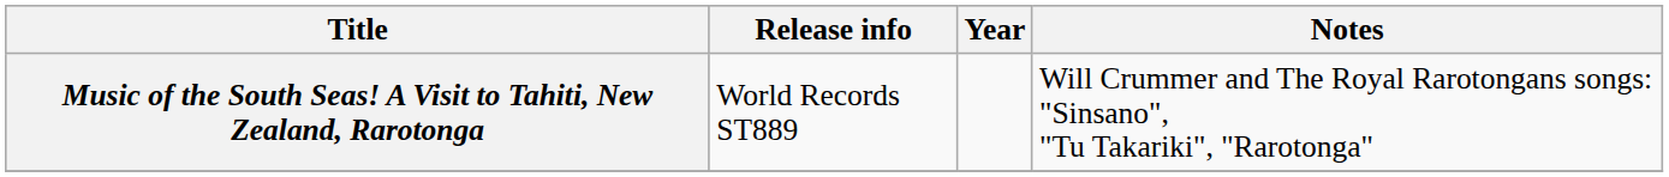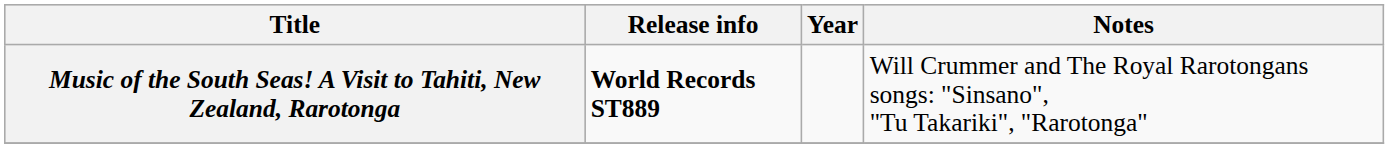row 2 | Release info: normal -> bold
